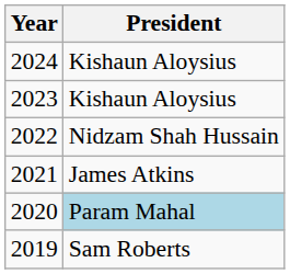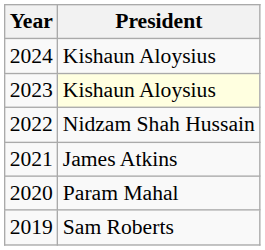2023 | President: no background -> lightyellow background
2020 | President: lightblue background -> no background
